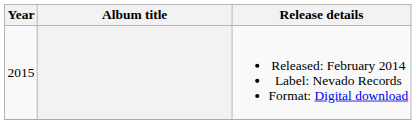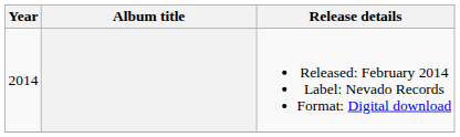row 2 | Year: 2015 -> 2014
